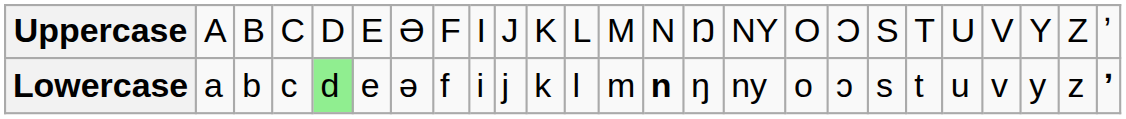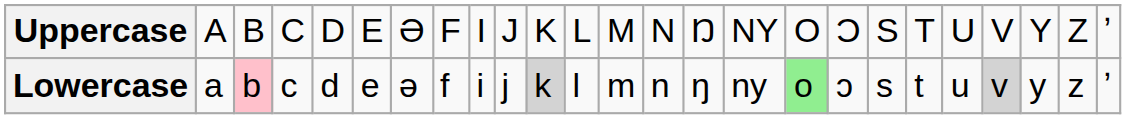Lowercase | column 3: no background -> pink background
Lowercase | column 5: lightgreen background -> no background
Lowercase | column 11: no background -> lightgrey background
Lowercase | column 14: bold -> normal
Lowercase | column 17: no background -> lightgreen background
Lowercase | column 22: no background -> lightgrey background
Lowercase | column 25: bold -> normal
